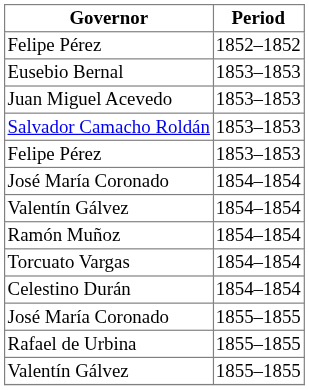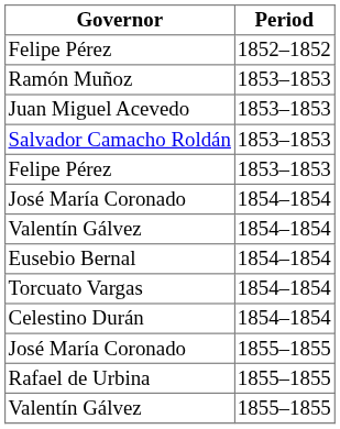row 3 | Governor: Eusebio Bernal -> Ramón Muñoz
row 9 | Governor: Ramón Muñoz -> Eusebio Bernal
